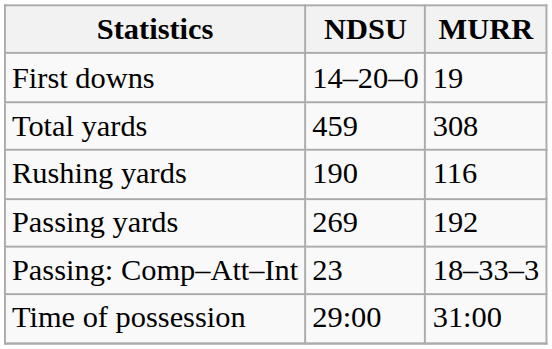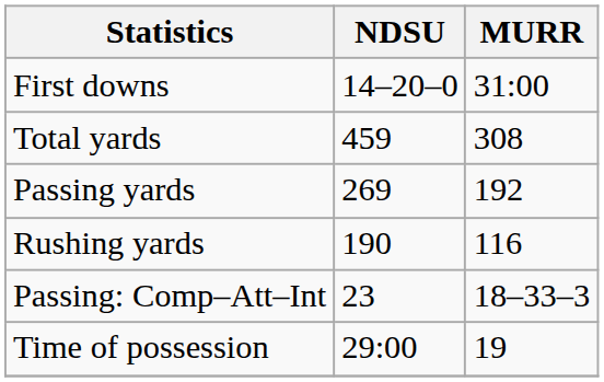First downs | MURR: 19 -> 31:00
rows swapped: Rushing yards <-> Passing yards
Time of possession | MURR: 31:00 -> 19
